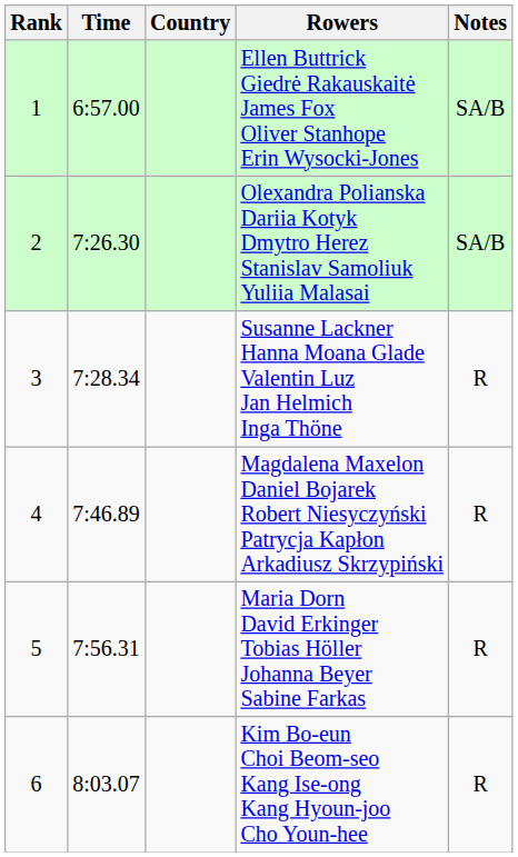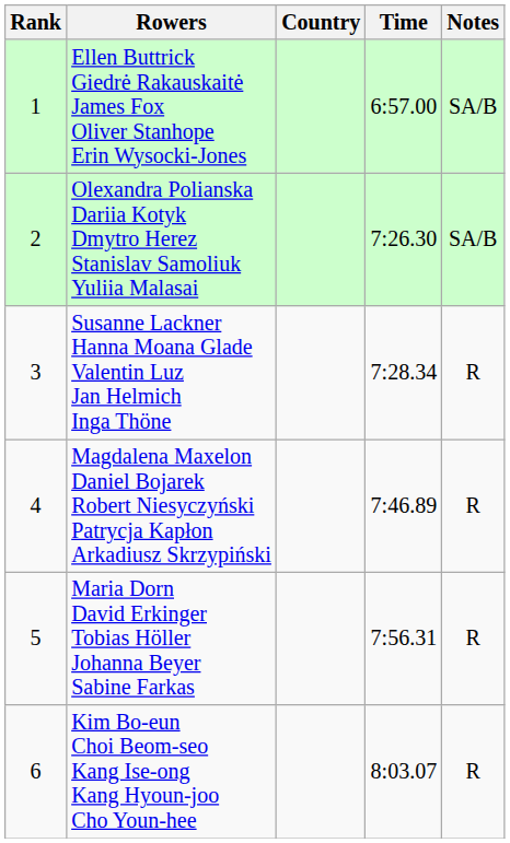columns swapped: Rowers <-> Time
